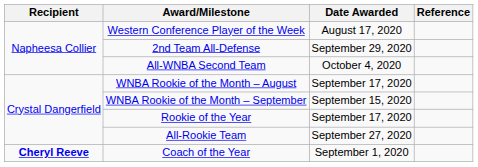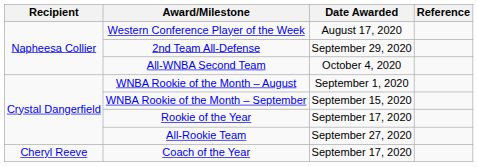WNBA Rookie of the Month – August | Date Awarded: September 17, 2020 -> September 1, 2020
Coach of the Year | Recipient: bold -> normal
Coach of the Year | Date Awarded: September 1, 2020 -> September 17, 2020
